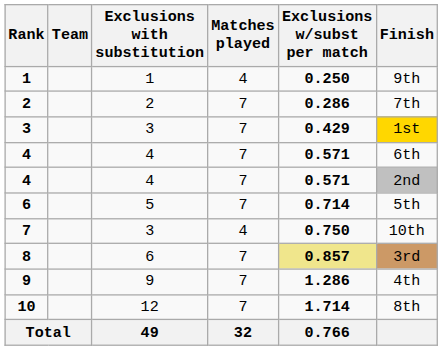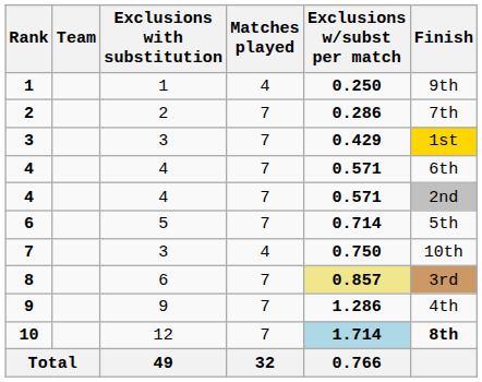10 | Exclusions w/subst per match: no background -> lightblue background
10 | Finish: normal -> bold
